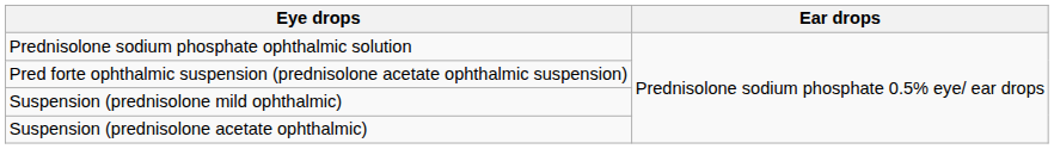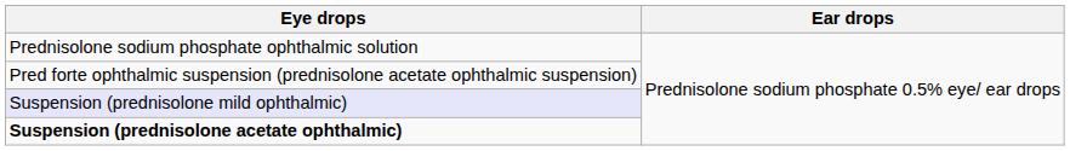Suspension (prednisolone mild ophthalmic) | Eye drops: no background -> lavender background
Suspension (prednisolone acetate ophthalmic) | Eye drops: normal -> bold
